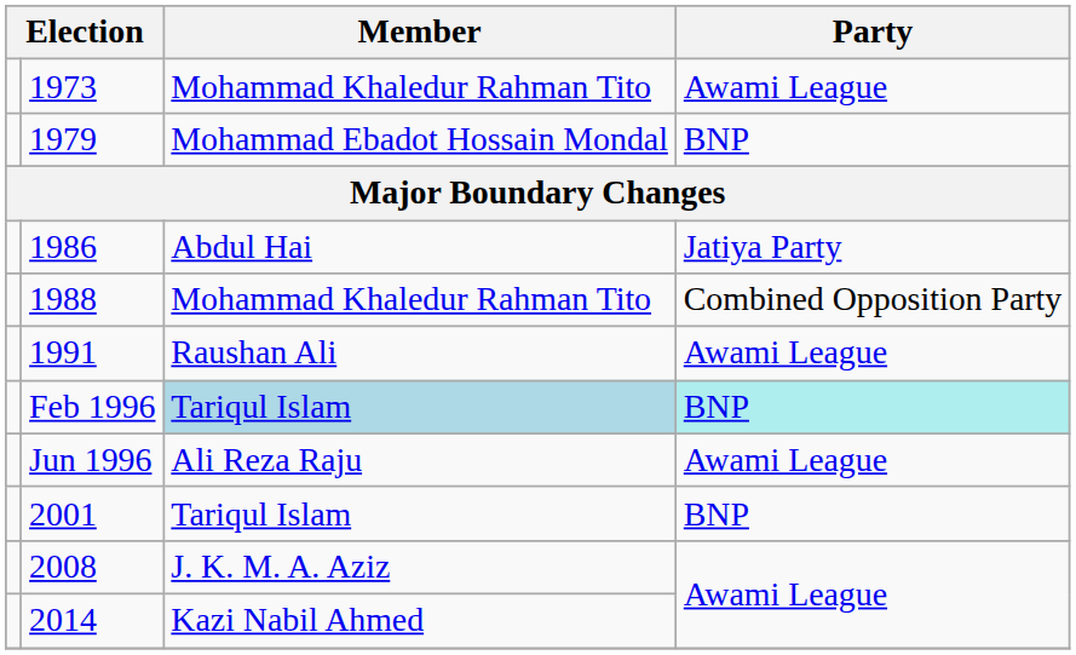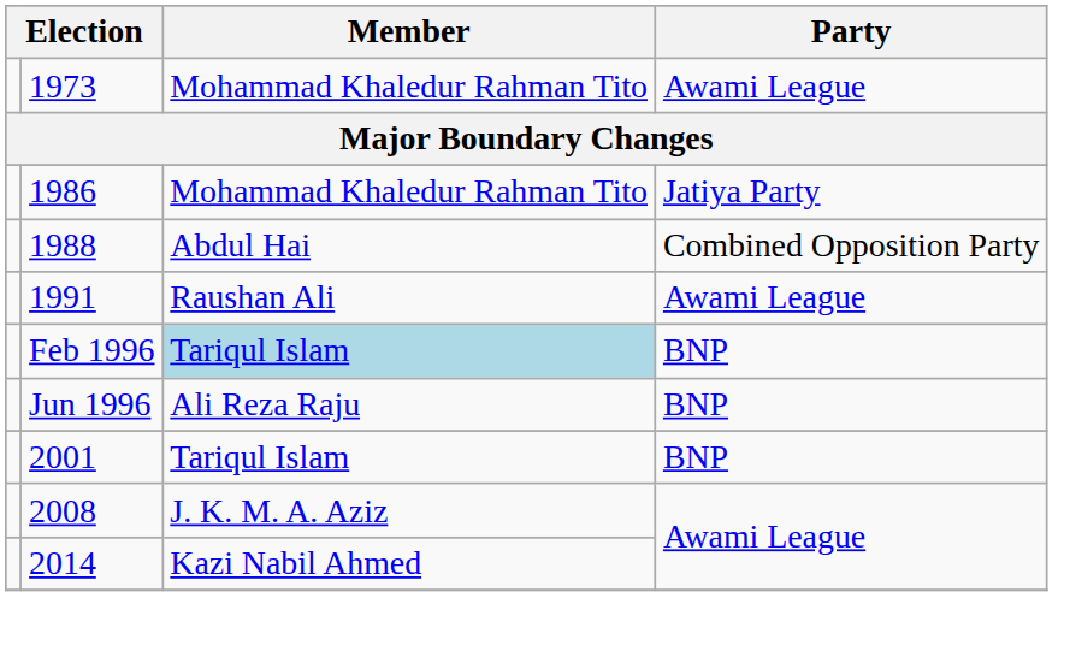- row: 1979 | Mohammad Ebadot Hossain Mondal | BNP
1986 | Member: Abdul Hai -> Mohammad Khaledur Rahman Tito
1988 | Member: Mohammad Khaledur Rahman Tito -> Abdul Hai
Feb 1996 | Party: paleturquoise background -> no background
Jun 1996 | Party: Awami League -> BNP
